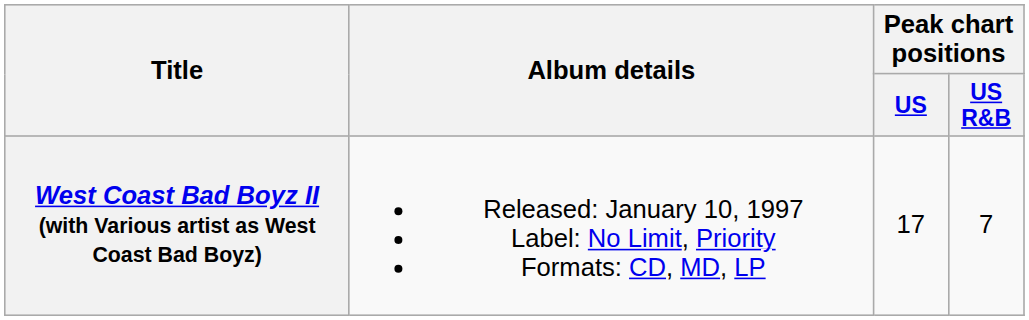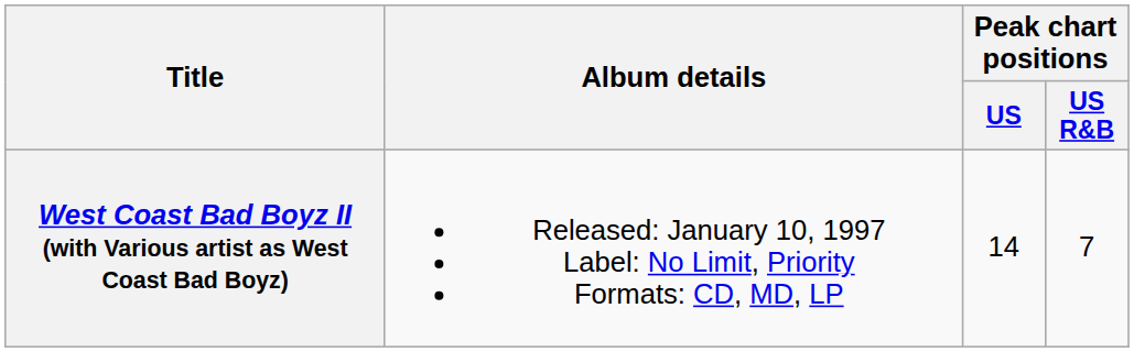row 3 | Peak chart positions / US: 17 -> 14
